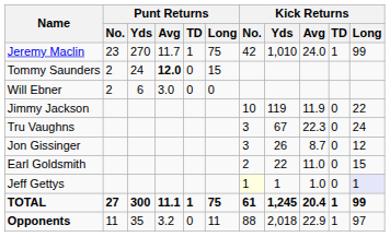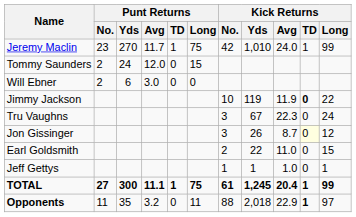Tommy Saunders | Punt Returns / Avg: bold -> normal
Jimmy Jackson | Kick Returns / TD: normal -> bold
Jon Gissinger | Kick Returns / TD: no background -> lightyellow background
Jeff Gettys | Kick Returns / No.: lightyellow background -> no background
Jeff Gettys | Kick Returns / Long: lavender background -> no background
Opponents | Kick Returns / TD: normal -> bold
